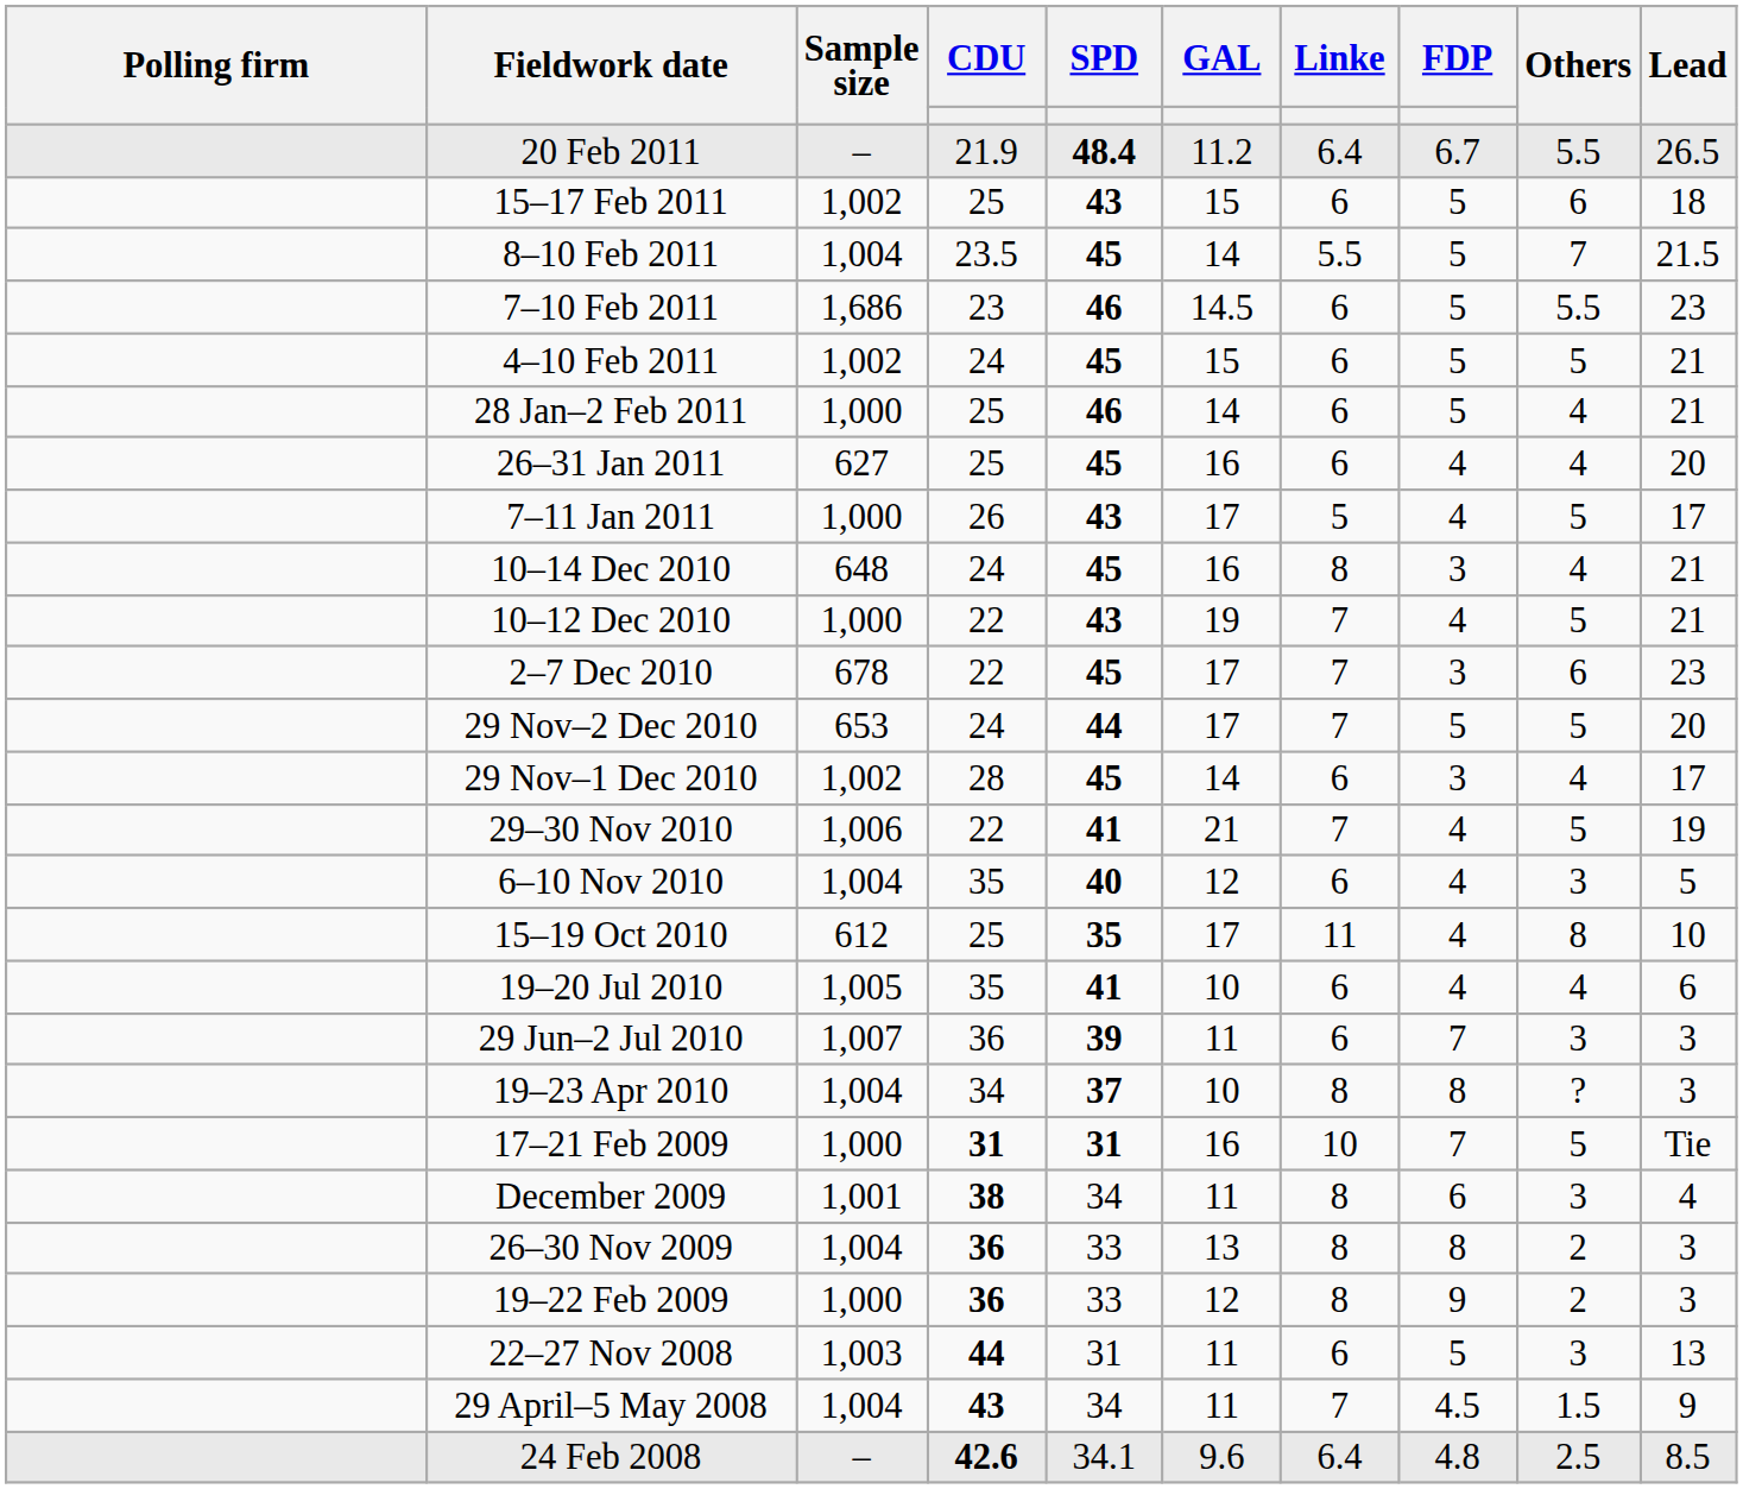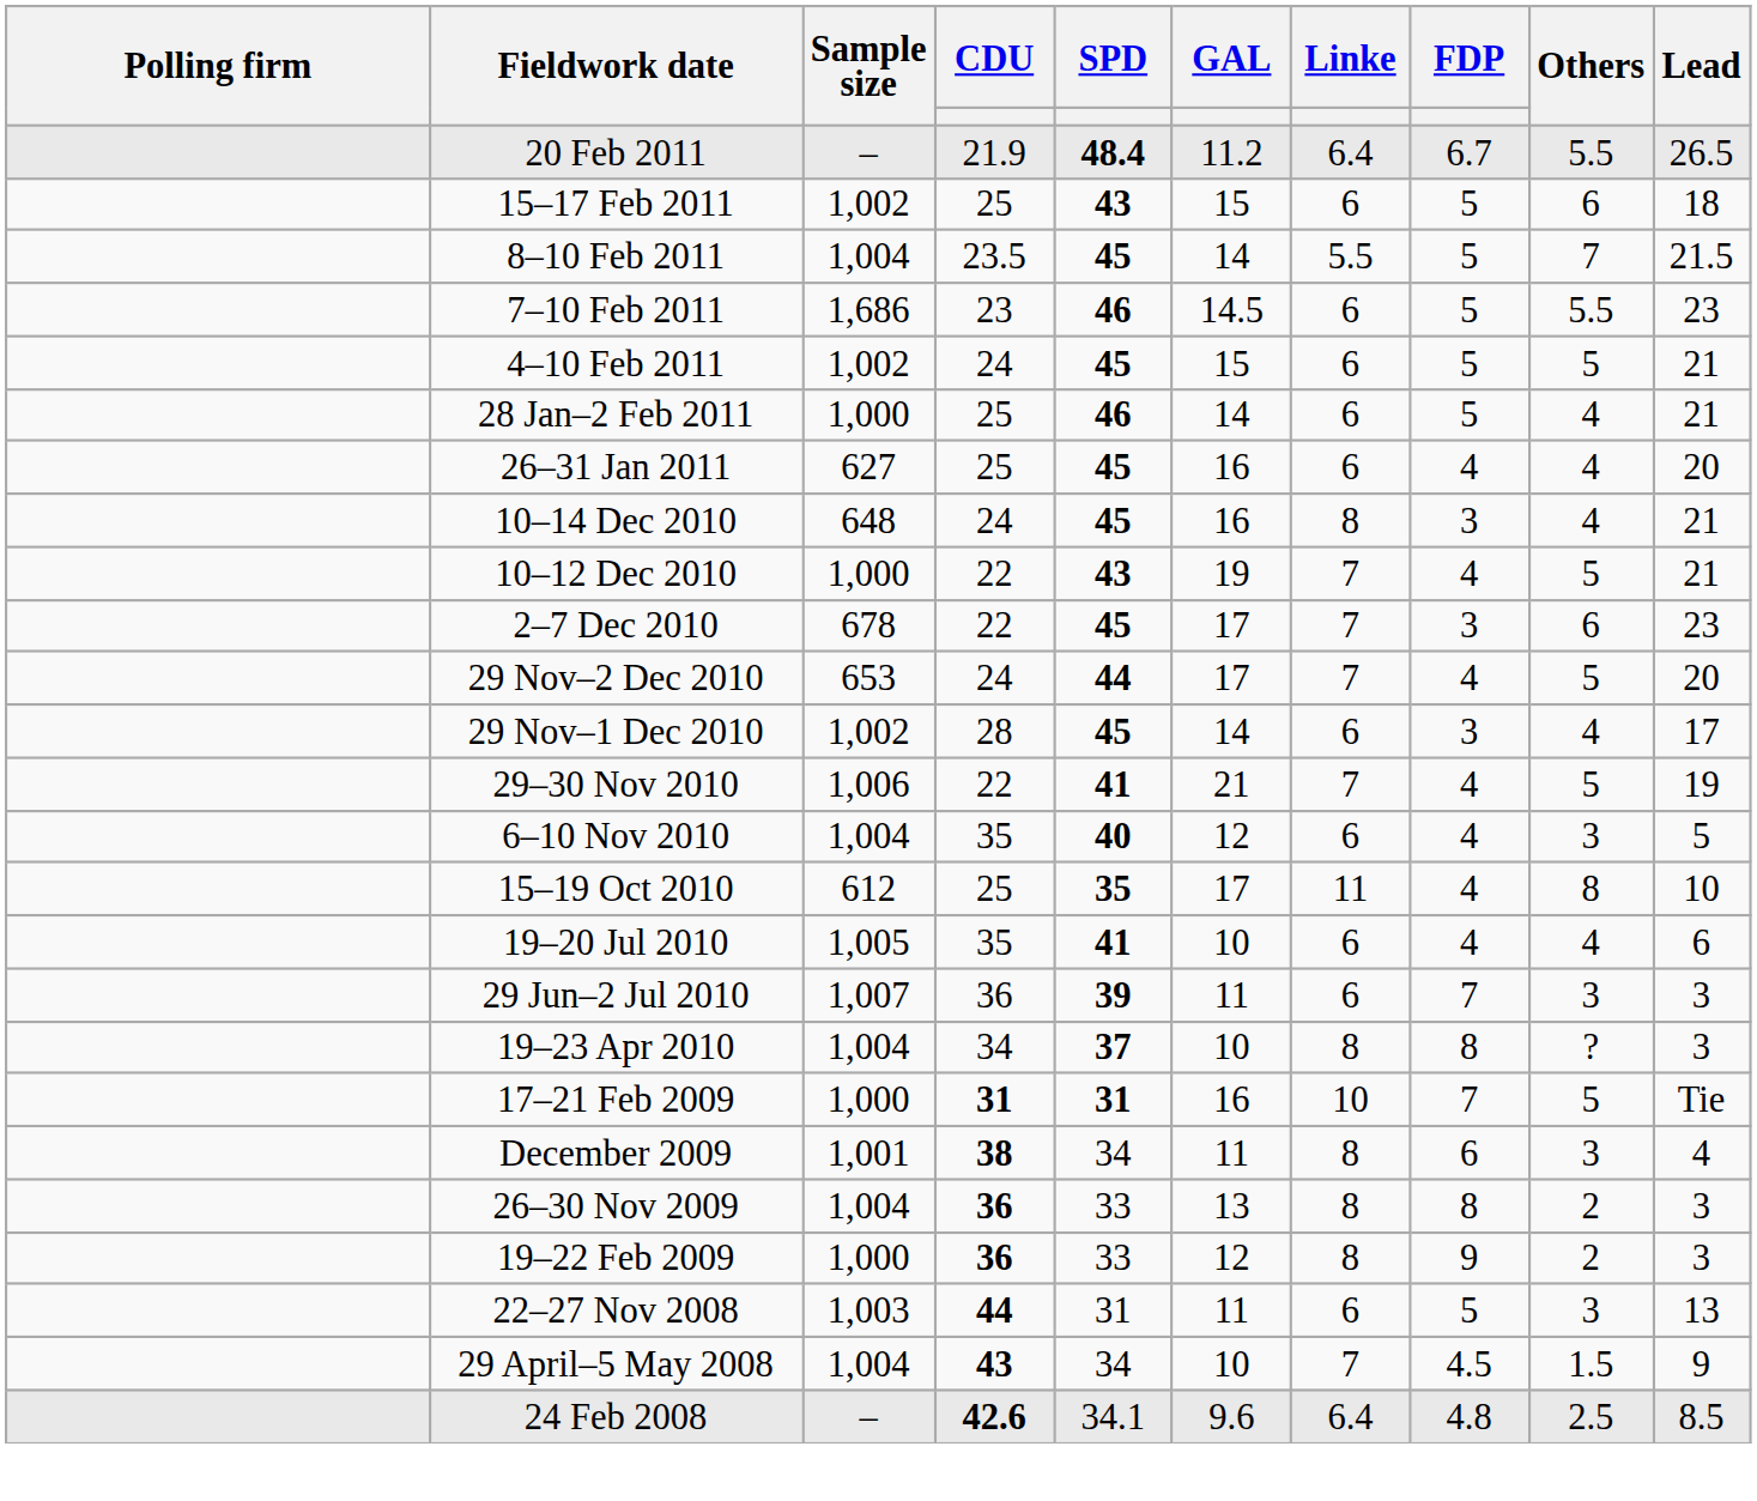- row: 7–11 Jan 2011 | 1,000 | 26 | 43 | 17 | 5 | 4 | 5 | 17
29 Nov–2 Dec 2010 | FDP: 5 -> 4
29 April–5 May 2008 | GAL: 11 -> 10
